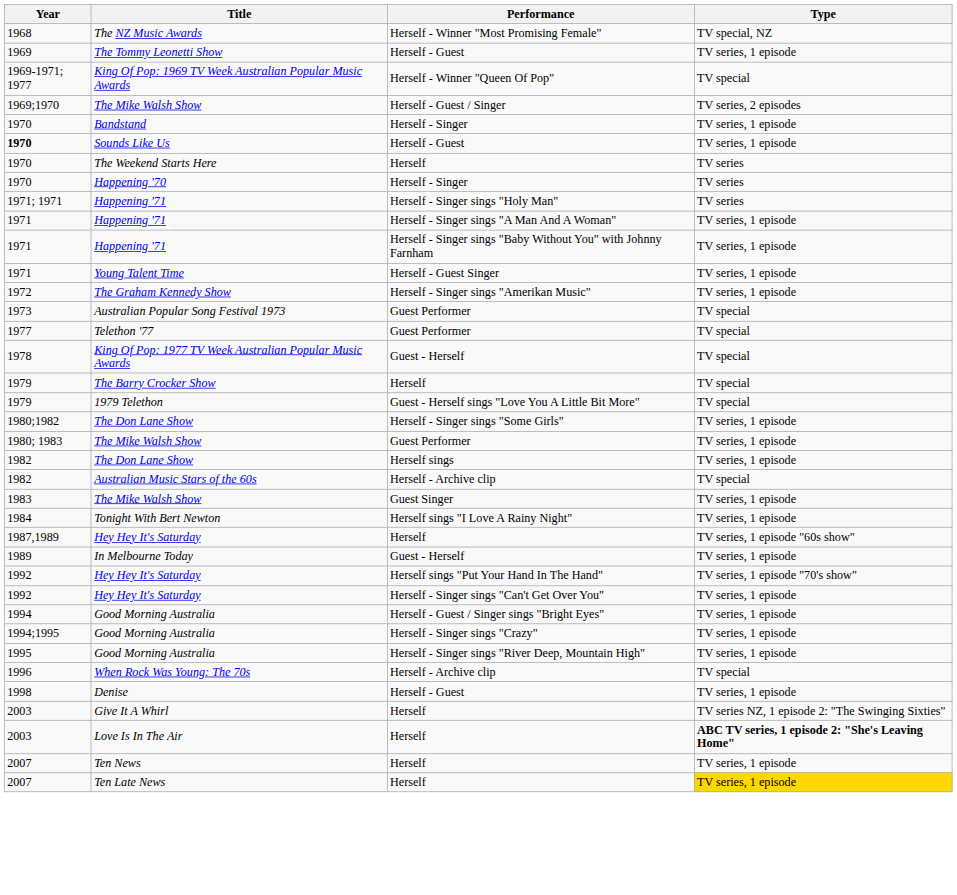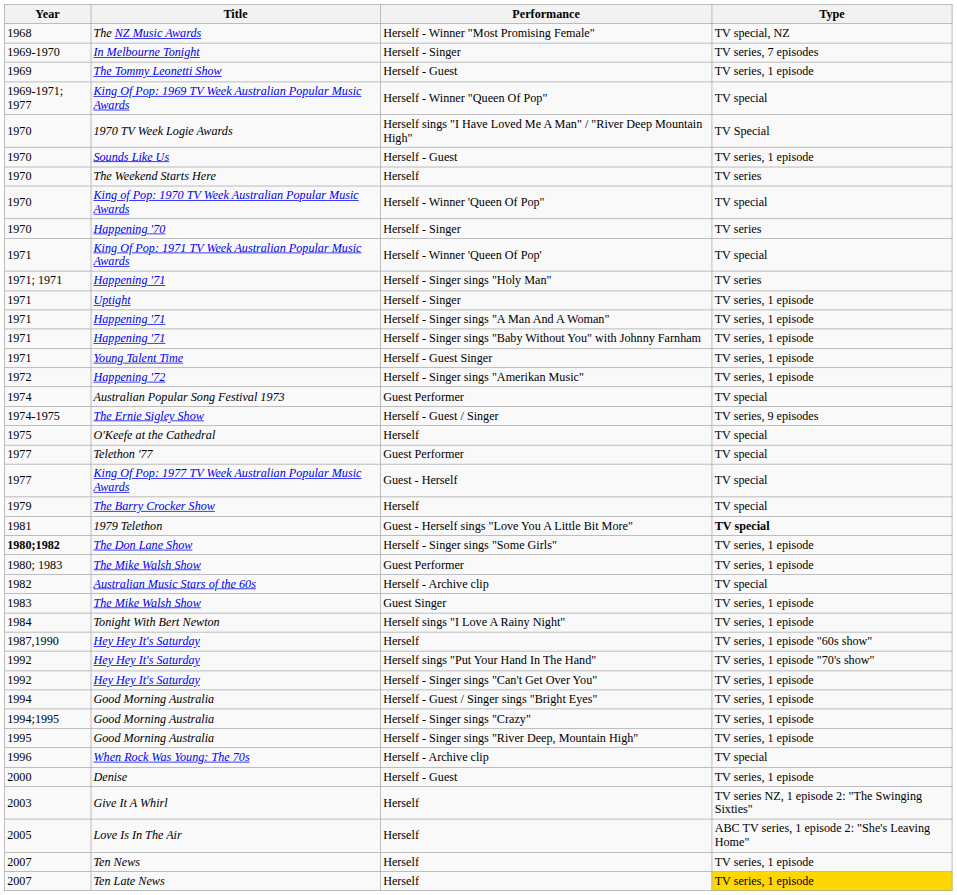+ row: 1969-1970 | In Melbourne Tonight | Herself - Singer | TV series, 7 episodes
- row: 1969;1970 | The Mike Walsh Show | Herself - Guest / Singer | TV series, 2 episodes
- row: 1970 | Bandstand | Herself - Singer | TV series, 1 episode
+ row: 1970 | 1970 TV Week Logie Awards | Herself sings "I Have Loved Me A Man" / "River Deep Mountain High" | TV Special
Sounds Like Us | Year: bold -> normal
+ row: 1970 | King of Pop: 1970 TV Week Australian Popular Music Awards | Herself - Winner 'Queen Of Pop" | TV special
+ row: 1971 | King Of Pop: 1971 TV Week Australian Popular Music Awards | Herself - Winner 'Queen Of Pop' | TV special
+ row: 1971 | Uptight | Herself - Singer | TV series, 1 episode
- row: 1972 | The Graham Kennedy Show | Herself - Singer sings "Amerikan Music" | TV series, 1 episode
+ row: 1972 | Happening '72 | Herself - Singer sings "Amerikan Music" | TV series, 1 episode
Australian Popular Song Festival 1973 | Year: 1973 -> 1974
+ row: 1974-1975 | The Ernie Sigley Show | Herself - Guest / Singer | TV series, 9 episodes
+ row: 1975 | O'Keefe at the Cathedral | Herself | TV special
King Of Pop: 1977 TV Week Australian Popular Music Awards | Year: 1978 -> 1977
1979 Telethon | Year: 1979 -> 1981
1979 Telethon | Type: normal -> bold
The Don Lane Show / Herself - Singer sings "Some Girls" | Year: normal -> bold
- row: 1982 | The Don Lane Show | Herself sings | TV series, 1 episode
Hey Hey It's Saturday / Herself | Year: 1987,1989 -> 1987,1990
- row: 1989 | In Melbourne Today | Guest - Herself | TV series, 1 episode
Denise | Year: 1998 -> 2000
Love Is In The Air | Year: 2003 -> 2005
Love Is In The Air | Type: bold -> normal
